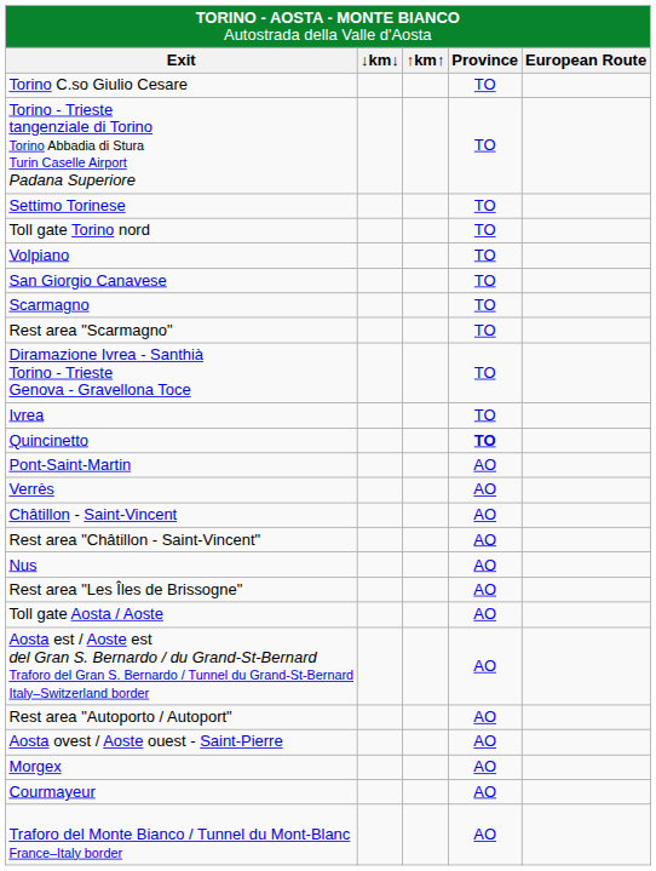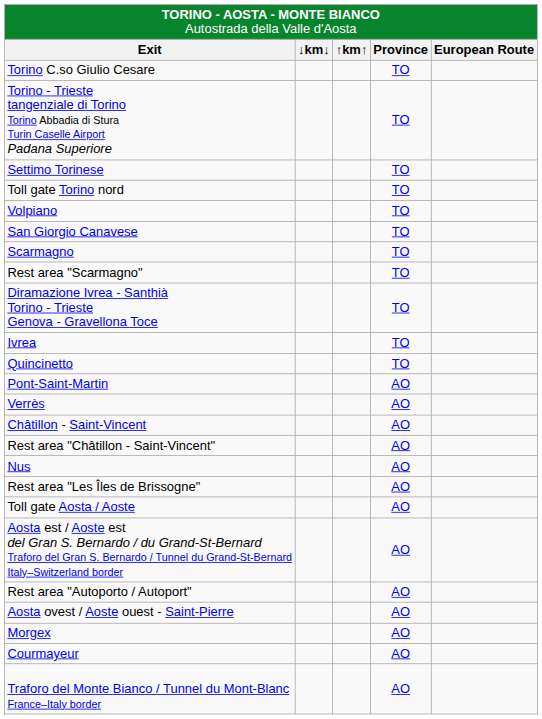Quincinetto | column 4: bold -> normal
